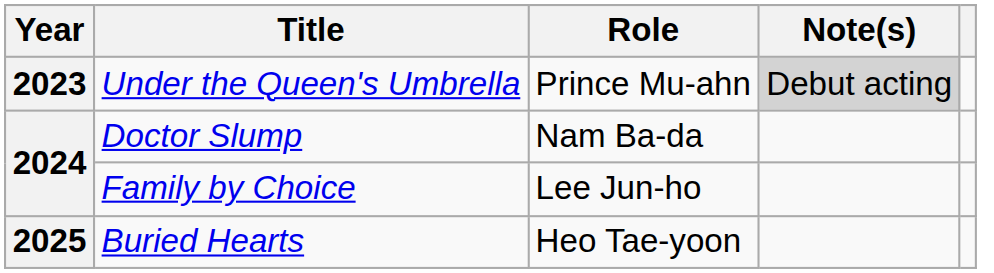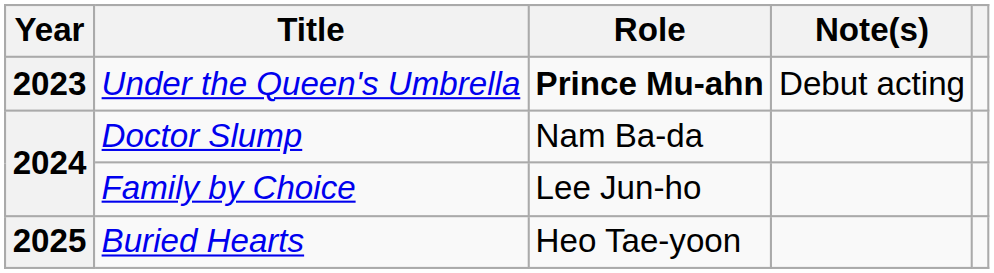Under the Queen's Umbrella | Role: normal -> bold
Under the Queen's Umbrella | Note(s): lightgrey background -> no background
